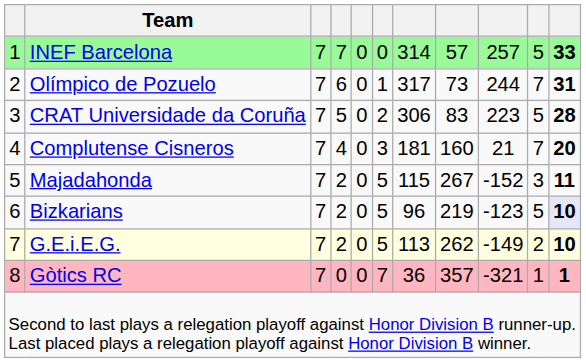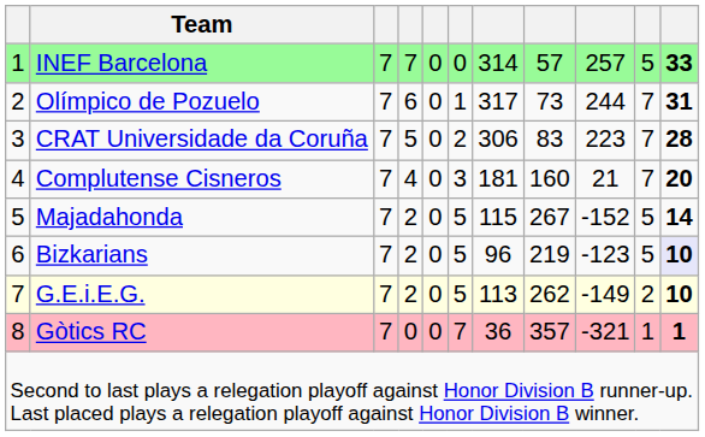CRAT Universidade da Coruña | column 10: 5 -> 7
Majadahonda | column 10: 3 -> 5
Majadahonda | column 11: 11 -> 14
